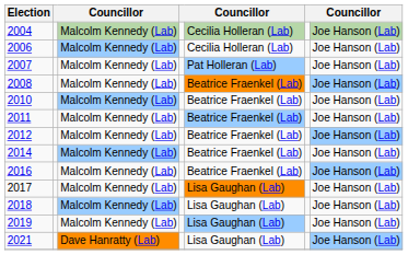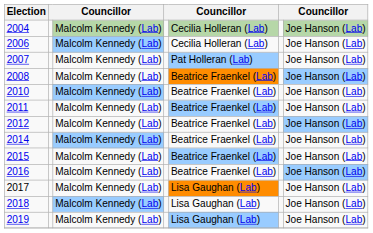+ row: 2015 | Malcolm Kennedy (Lab) | Beatrice Fraenkel (Lab) | Joe Hanson (Lab)
- row: 2021 | Dave Hanratty (Lab) | Lisa Gaughan (Lab) | Joe Hanson (Lab)
